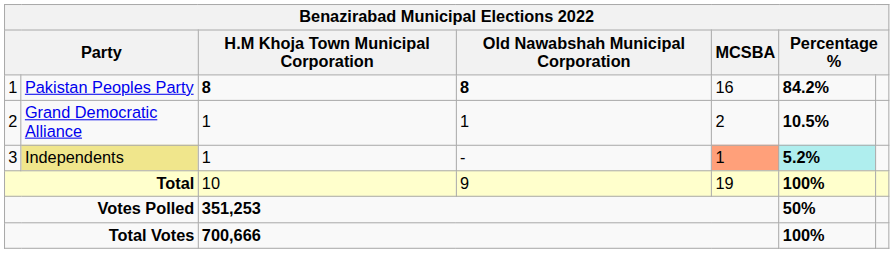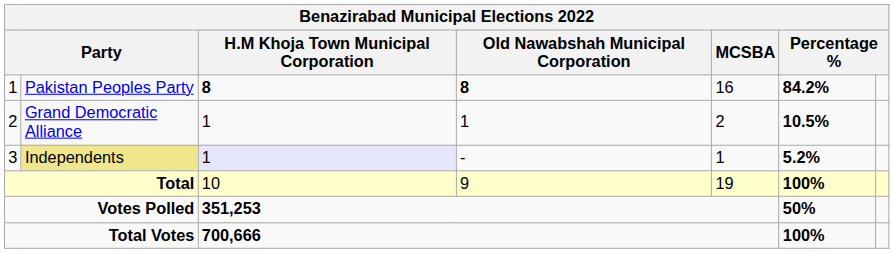3 | H.M Khoja Town Municipal Corporation: no background -> lavender background
3 | MCSBA: lightsalmon background -> no background
3 | column 6: paleturquoise background -> no background
